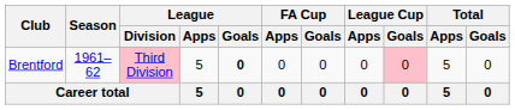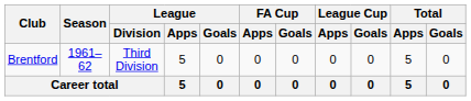Brentford | League / Division: pink background -> no background
Brentford | League / Goals: bold -> normal
Brentford | League Cup / Goals: pink background -> no background
